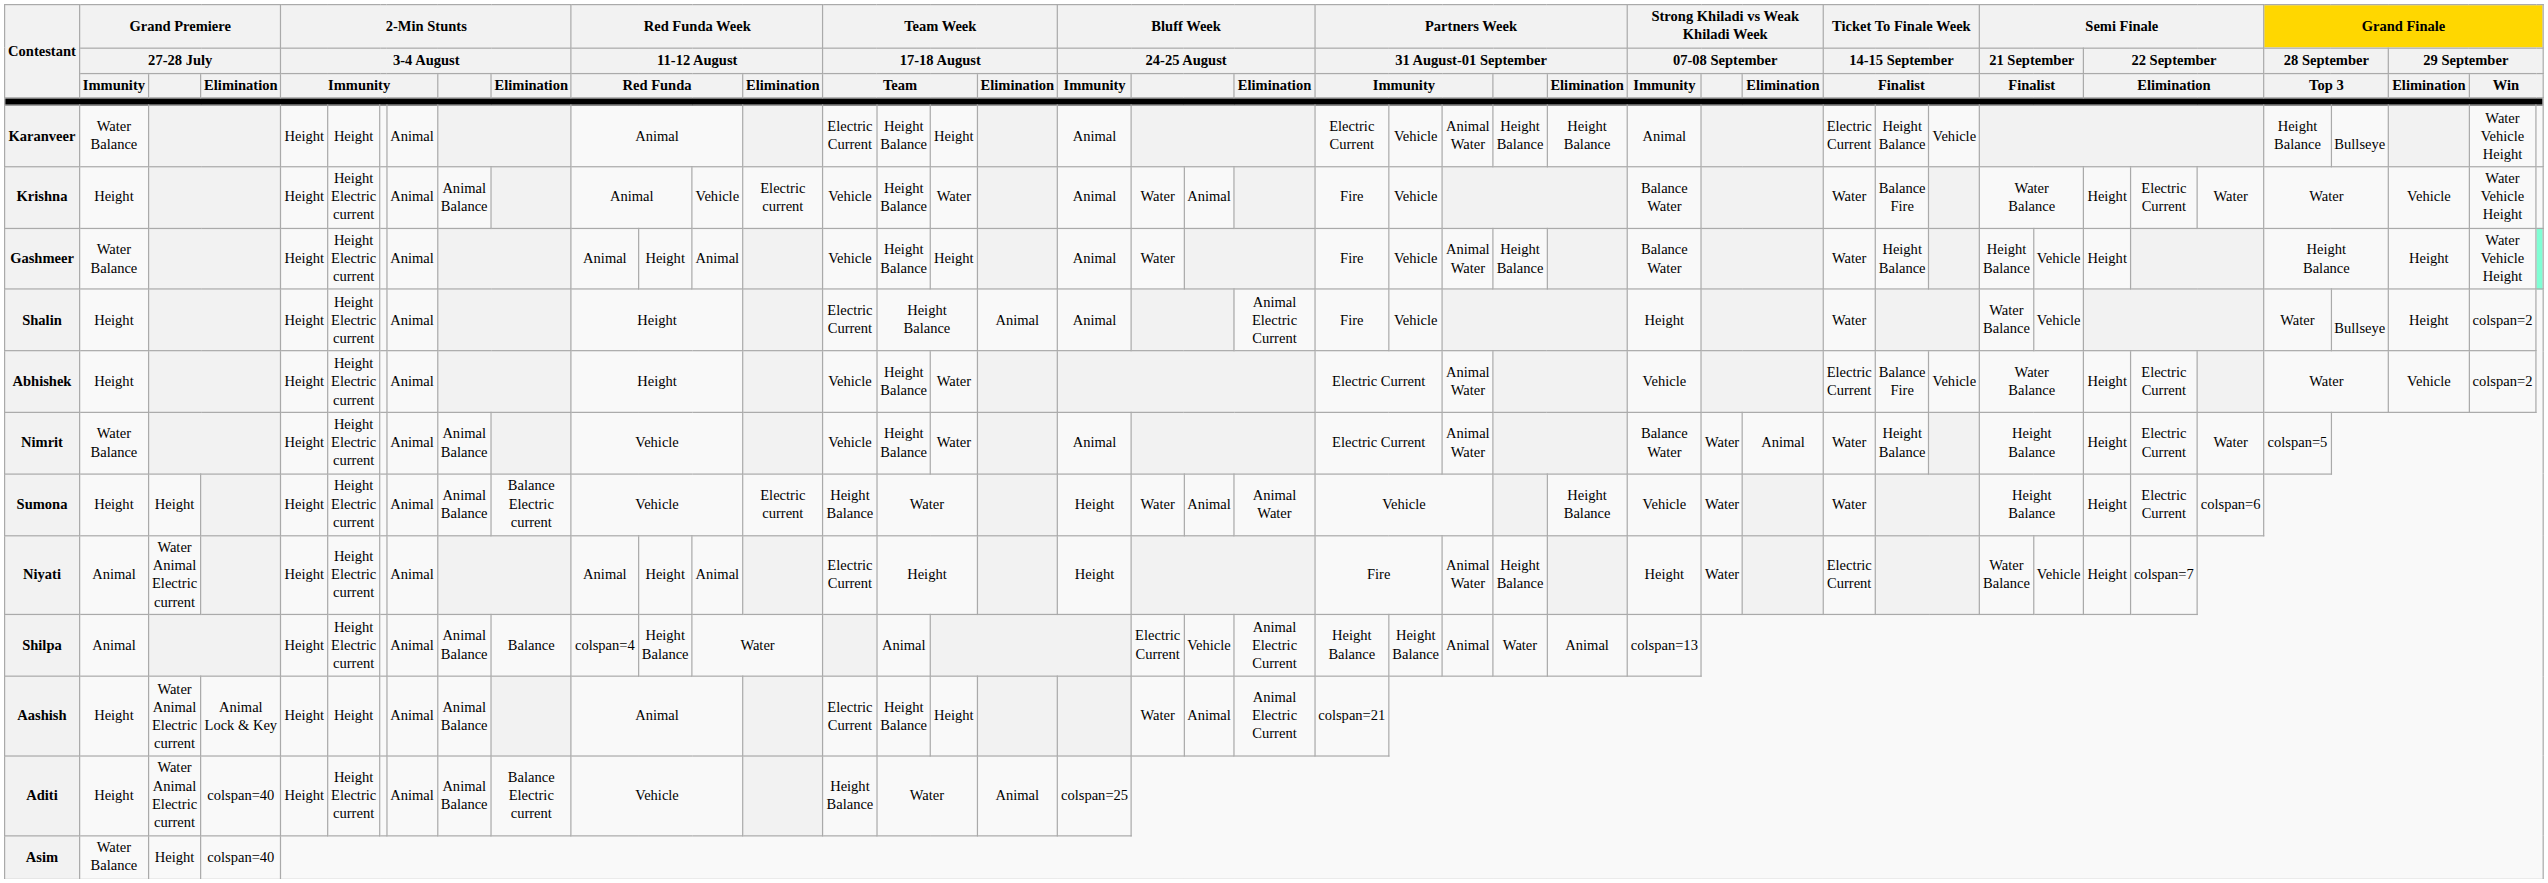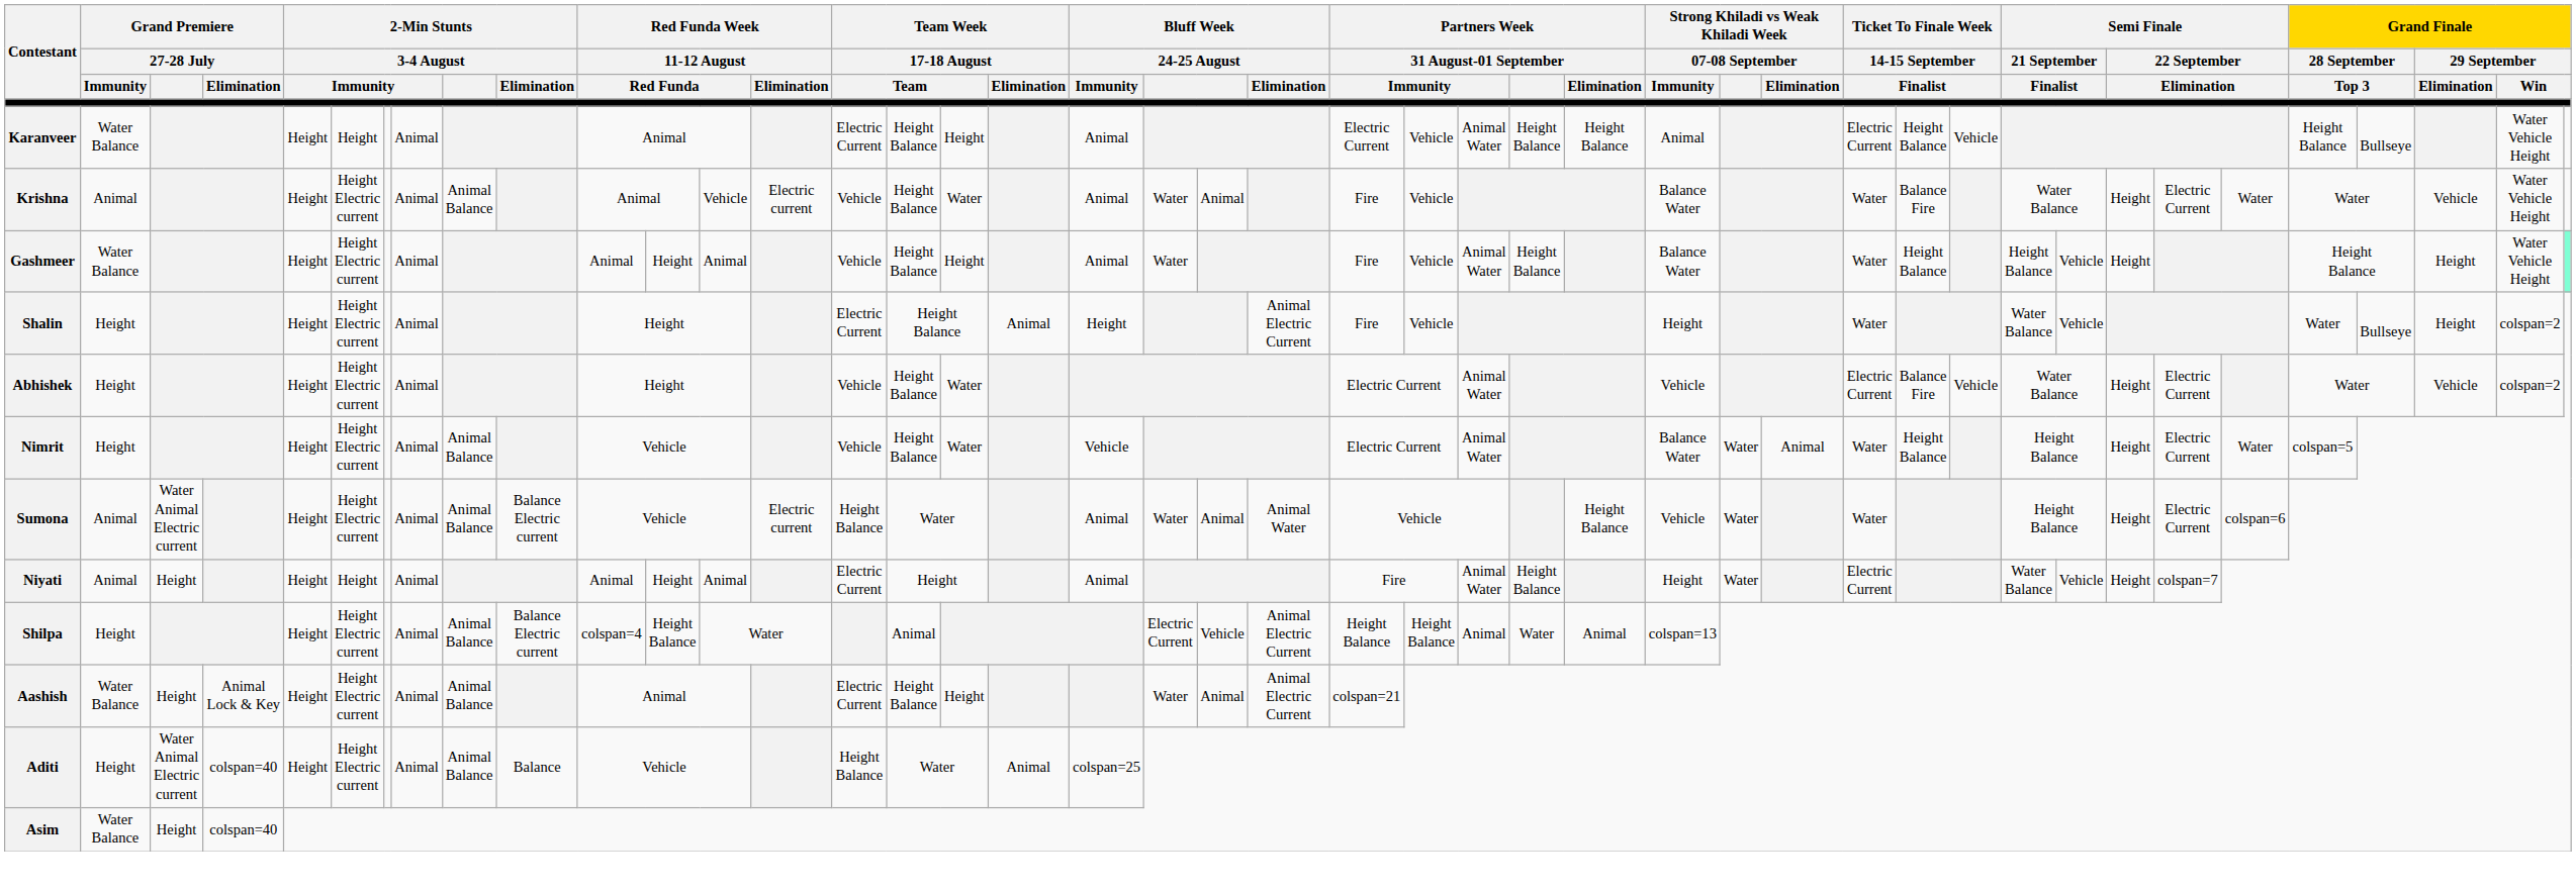Krishna | Grand Premiere / 27-28 July / Immunity: Height -> Animal
Shalin | Bluff Week / 24-25 August / Immunity: Animal -> Height
Nimrit | Grand Premiere / 27-28 July / Immunity: Water Balance -> Height
Nimrit | Bluff Week / 24-25 August / Immunity: Animal -> Vehicle
Sumona | Grand Premiere / 27-28 July / Immunity: Height -> Animal
Sumona | Grand Premiere / 27-28 July: Height -> Water Animal Electric current
Sumona | Bluff Week / 24-25 August / Immunity: Height -> Animal
Niyati | Grand Premiere / 27-28 July: Water Animal Electric current -> Height
Niyati | column 6: Height Electric current -> Height
Niyati | Bluff Week / 24-25 August / Immunity: Height -> Animal
Shilpa | Grand Premiere / 27-28 July / Immunity: Animal -> Height
Shilpa | 2-Min Stunts / 3-4 August / Elimination: Balance -> Balance Electric current
Aashish | Grand Premiere / 27-28 July / Immunity: Height -> Water Balance
Aashish | Grand Premiere / 27-28 July: Water Animal Electric current -> Height
Aashish | column 6: Height -> Height Electric current
Aditi | 2-Min Stunts / 3-4 August / Elimination: Balance Electric current -> Balance
